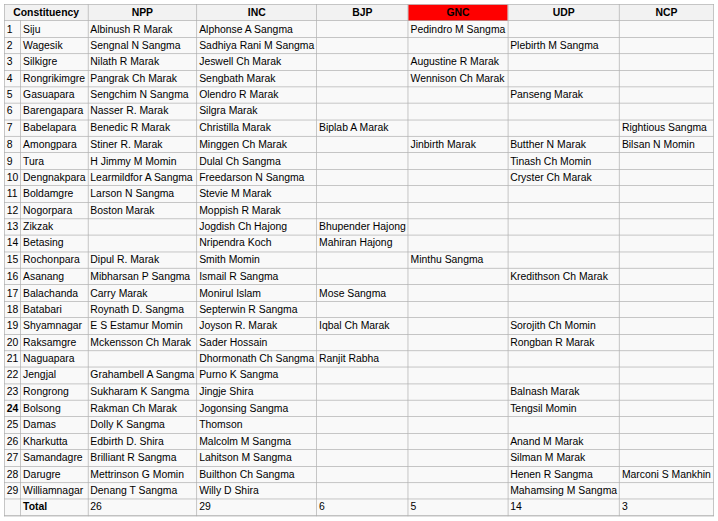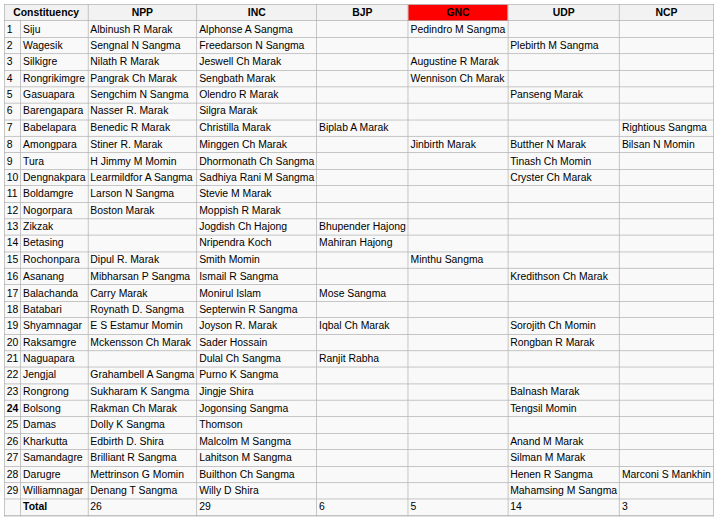Wagesik | INC: Sadhiya Rani M Sangma -> Freedarson N Sangma
Tura | INC: Dulal Ch Sangma -> Dhormonath Ch Sangma
Dengnakpara | INC: Freedarson N Sangma -> Sadhiya Rani M Sangma
Naguapara | INC: Dhormonath Ch Sangma -> Dulal Ch Sangma
